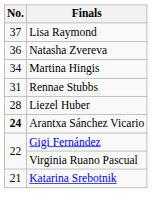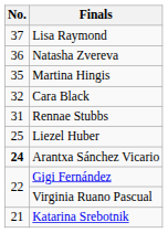Martina Hingis | No.: 34 -> 35
+ row: 32 | Cara Black
Liezel Huber | No.: 28 -> 25
